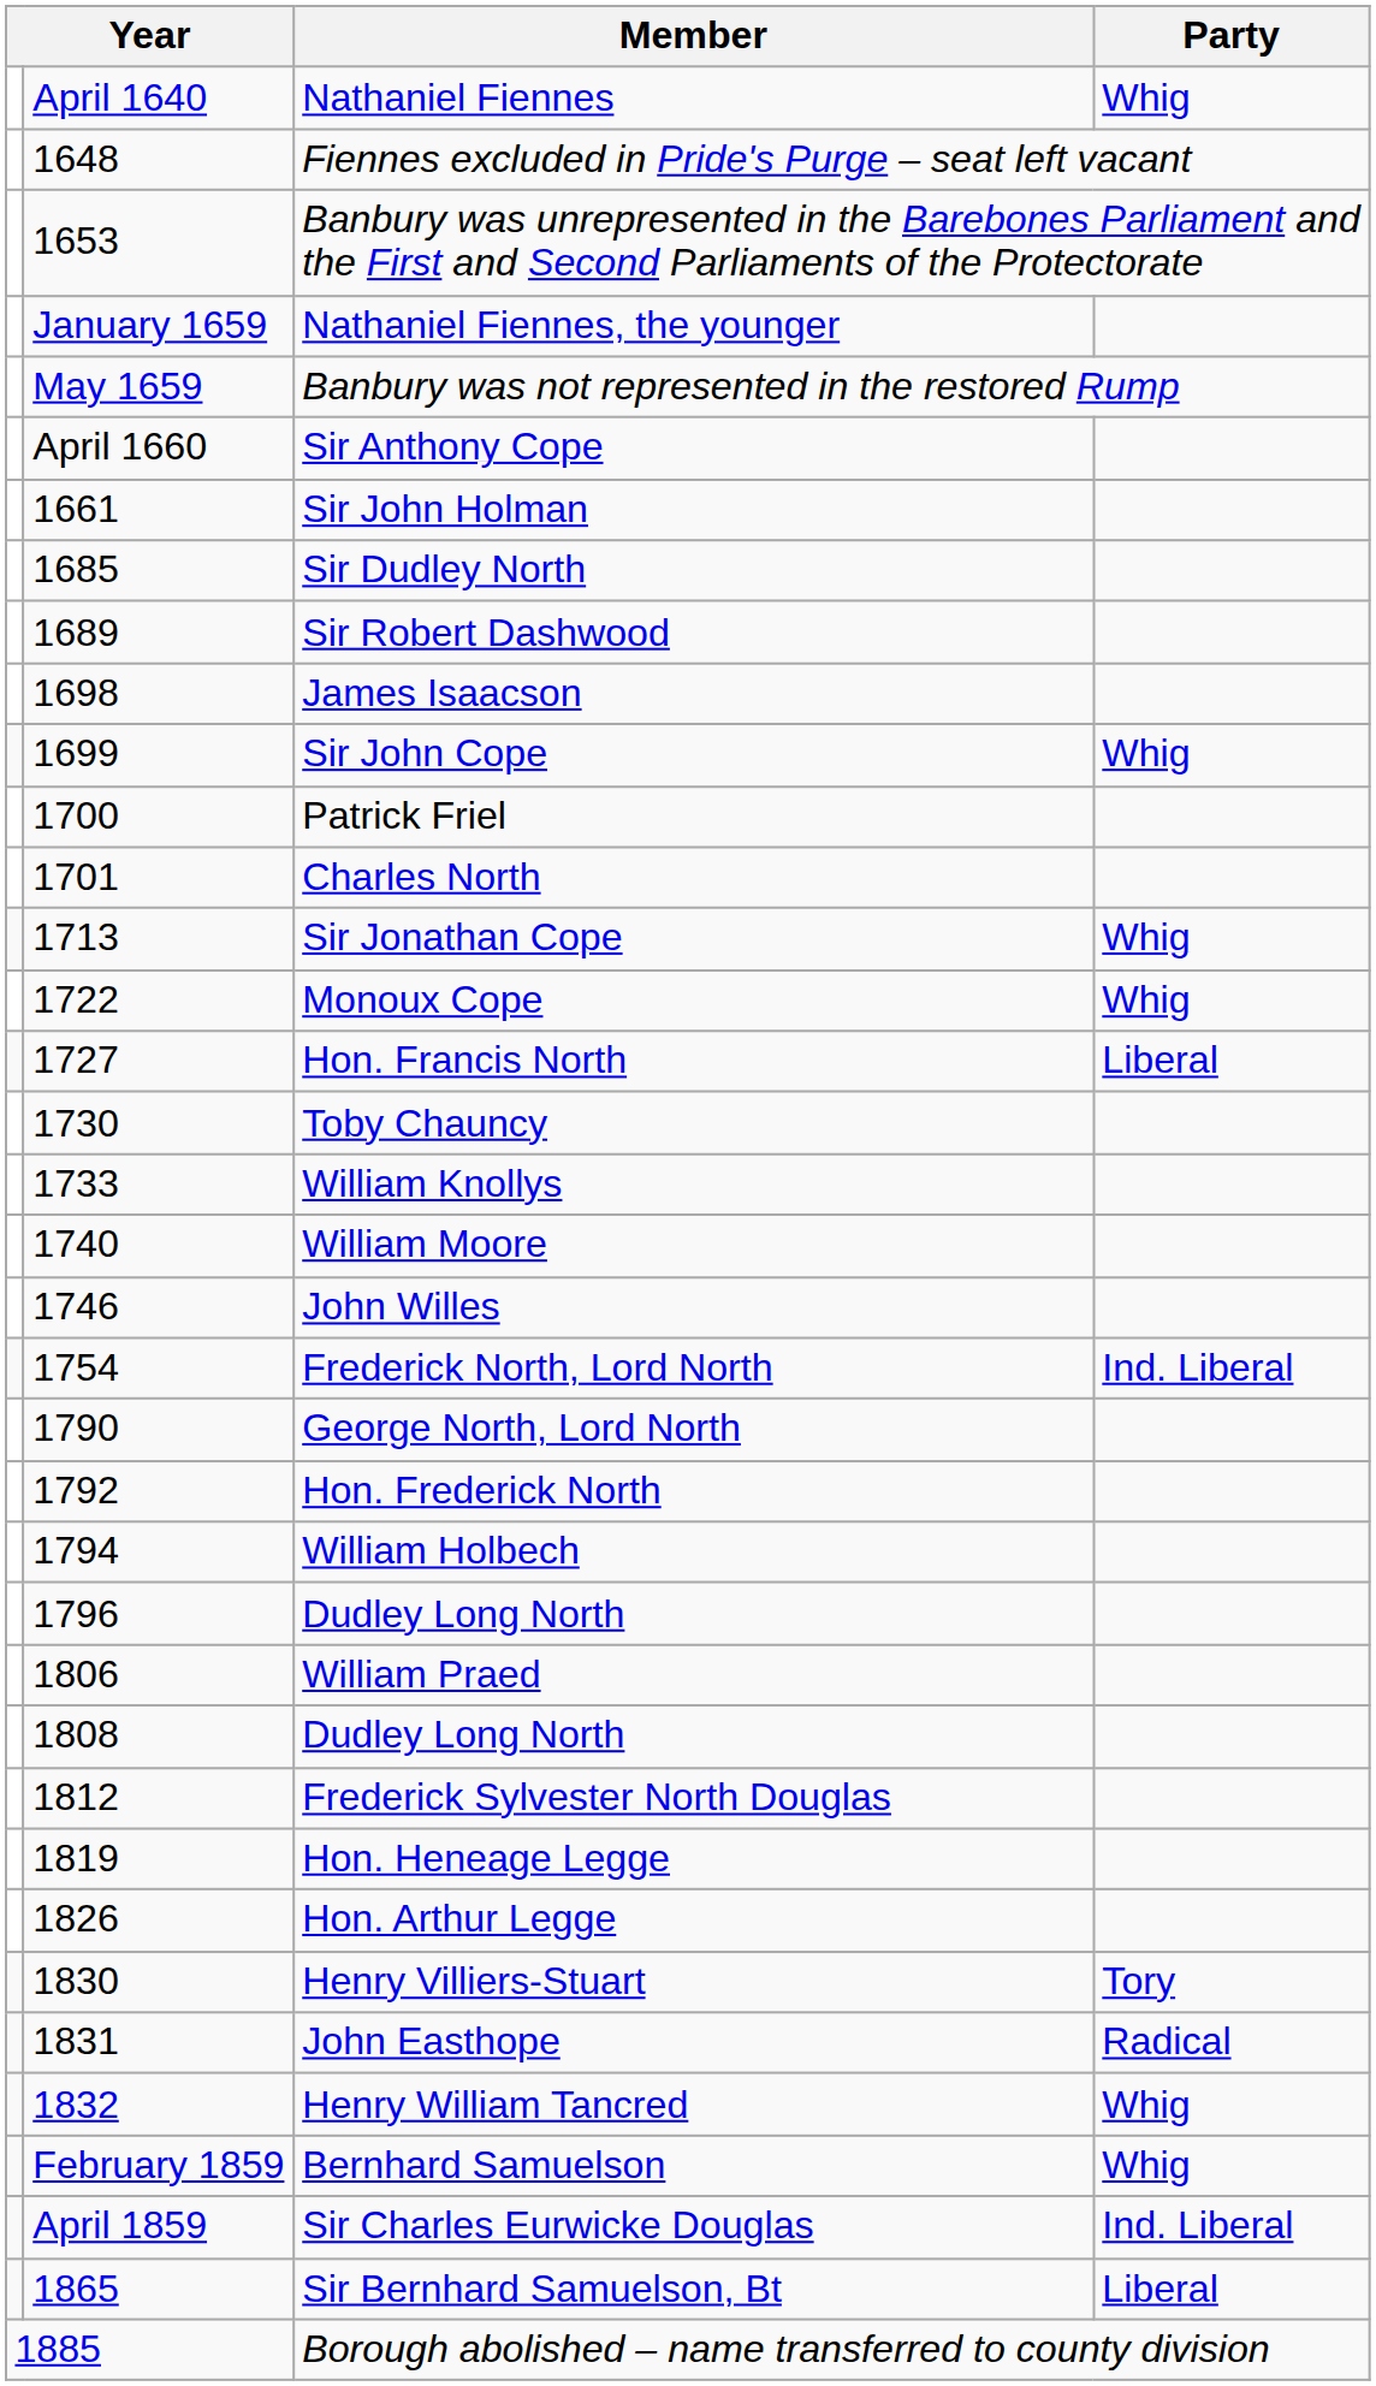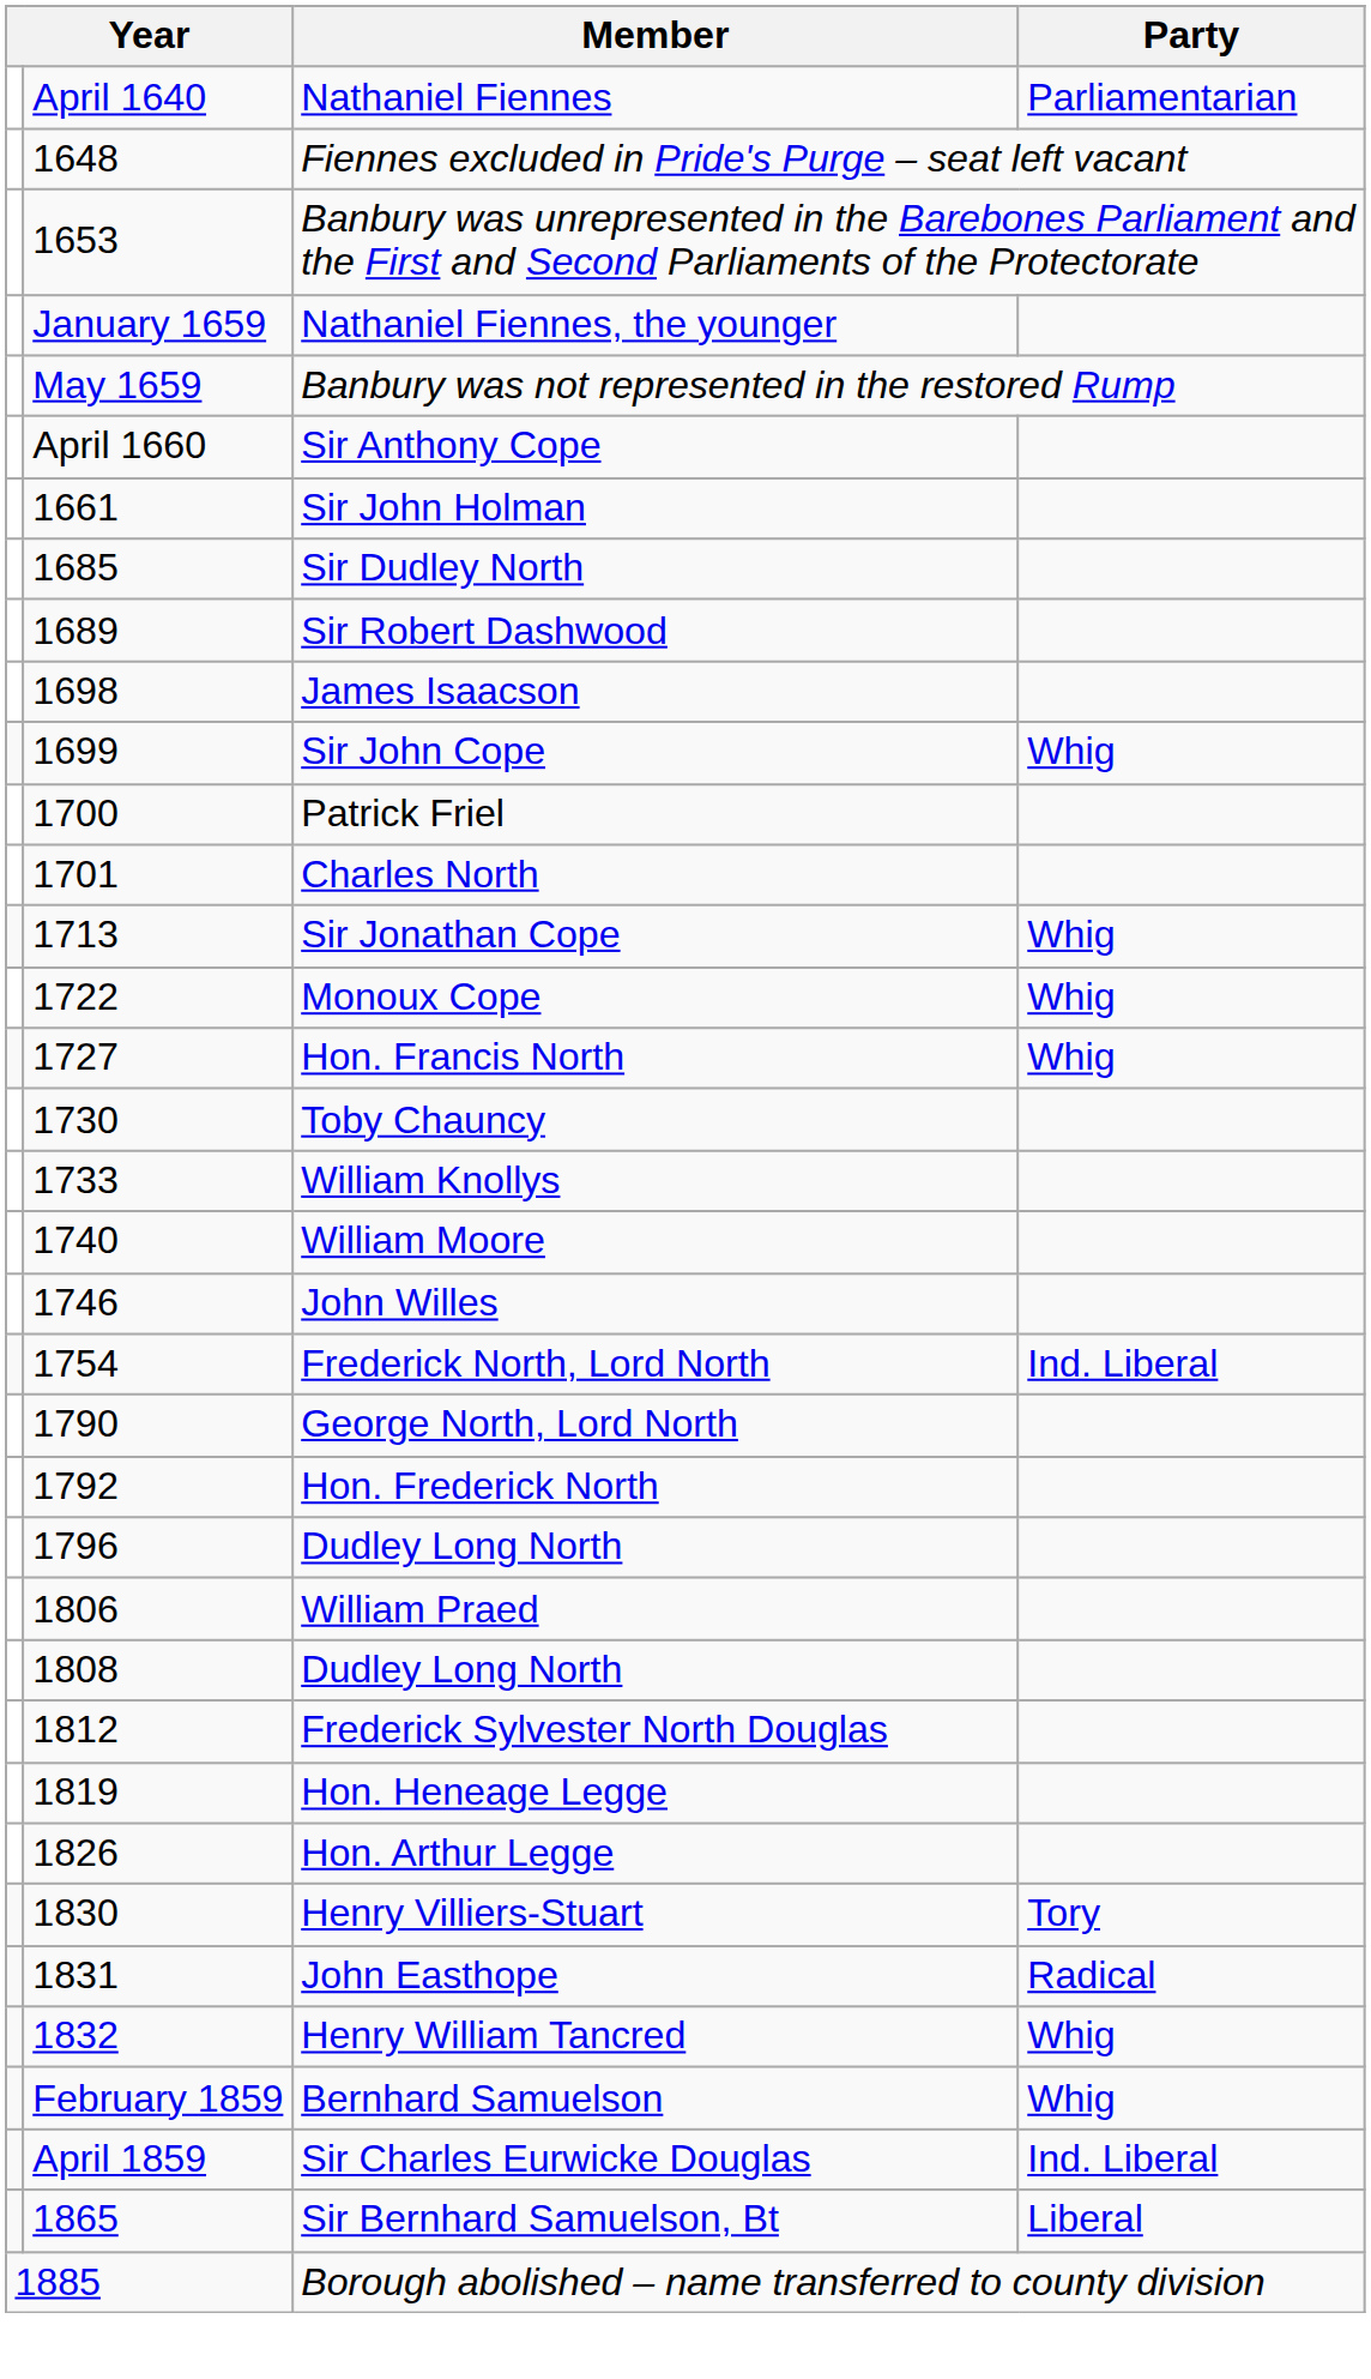Nathaniel Fiennes | Party: Whig -> Parliamentarian
Hon. Francis North | Party: Liberal -> Whig
- row: 1794 | William Holbech
